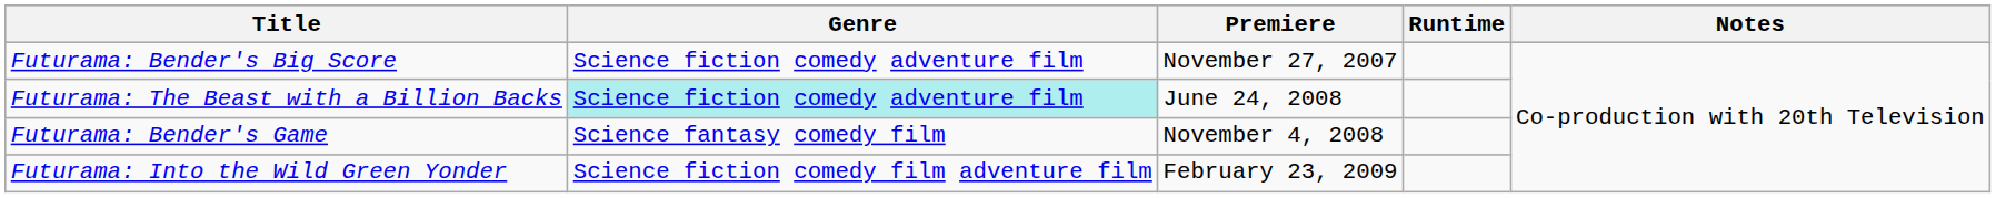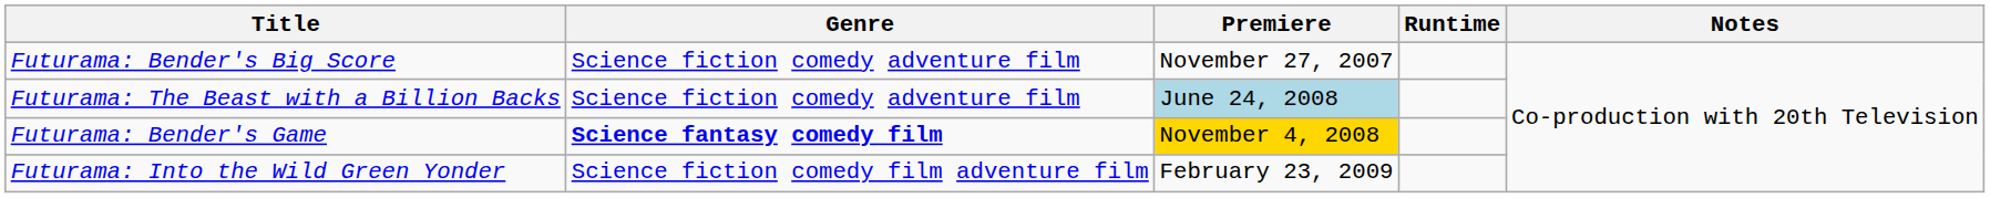Futurama: The Beast with a Billion Backs | Genre: paleturquoise background -> no background
Futurama: The Beast with a Billion Backs | Premiere: no background -> lightblue background
Futurama: Bender's Game | Genre: normal -> bold
Futurama: Bender's Game | Premiere: no background -> gold background
